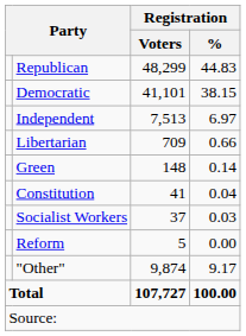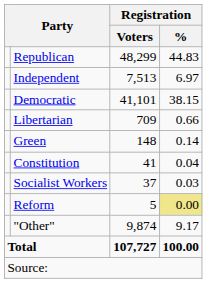rows swapped: Democratic <-> Independent
Reform | Registration / %: no background -> khaki background
